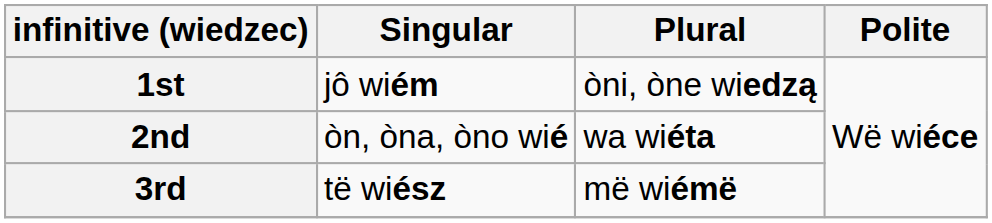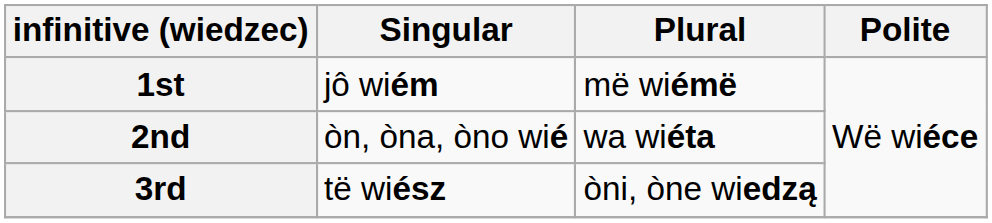1st | Plural: òni, òne wiedzą -> më wiémë
3rd | Plural: më wiémë -> òni, òne wiedzą
